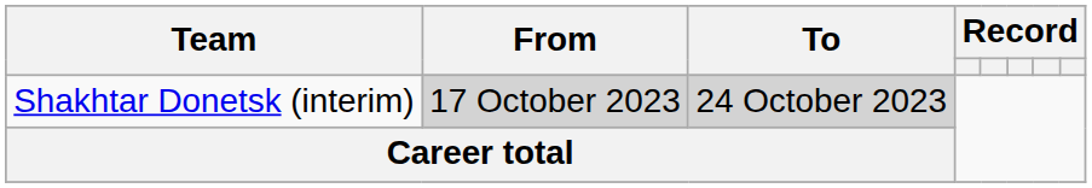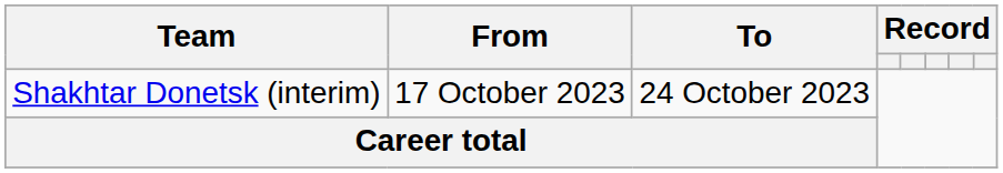Shakhtar Donetsk (interim) | From: lightgrey background -> no background
Shakhtar Donetsk (interim) | To: lightgrey background -> no background
